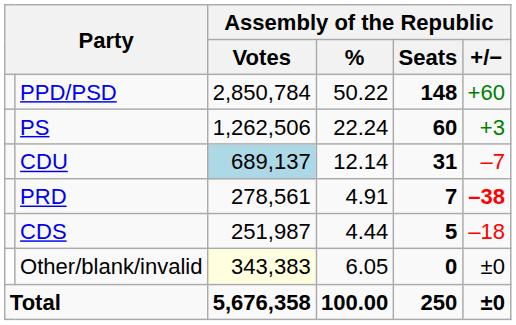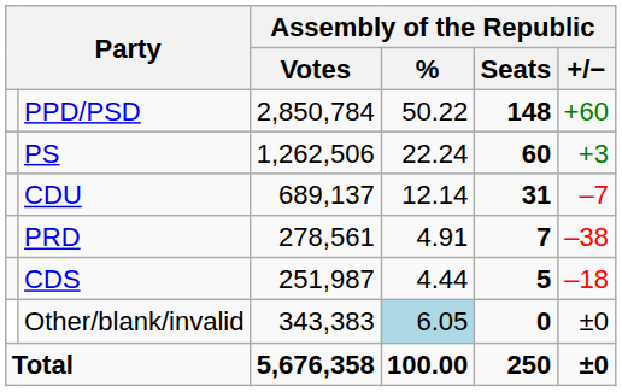CDU | Assembly of the Republic / Votes: lightblue background -> no background
PRD | Assembly of the Republic / +/−: bold -> normal
Other/blank/invalid | Assembly of the Republic / Votes: lightyellow background -> no background
Other/blank/invalid | Assembly of the Republic / %: no background -> lightblue background
